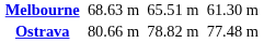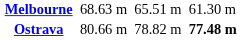Ostrava | column 4: normal -> bold
